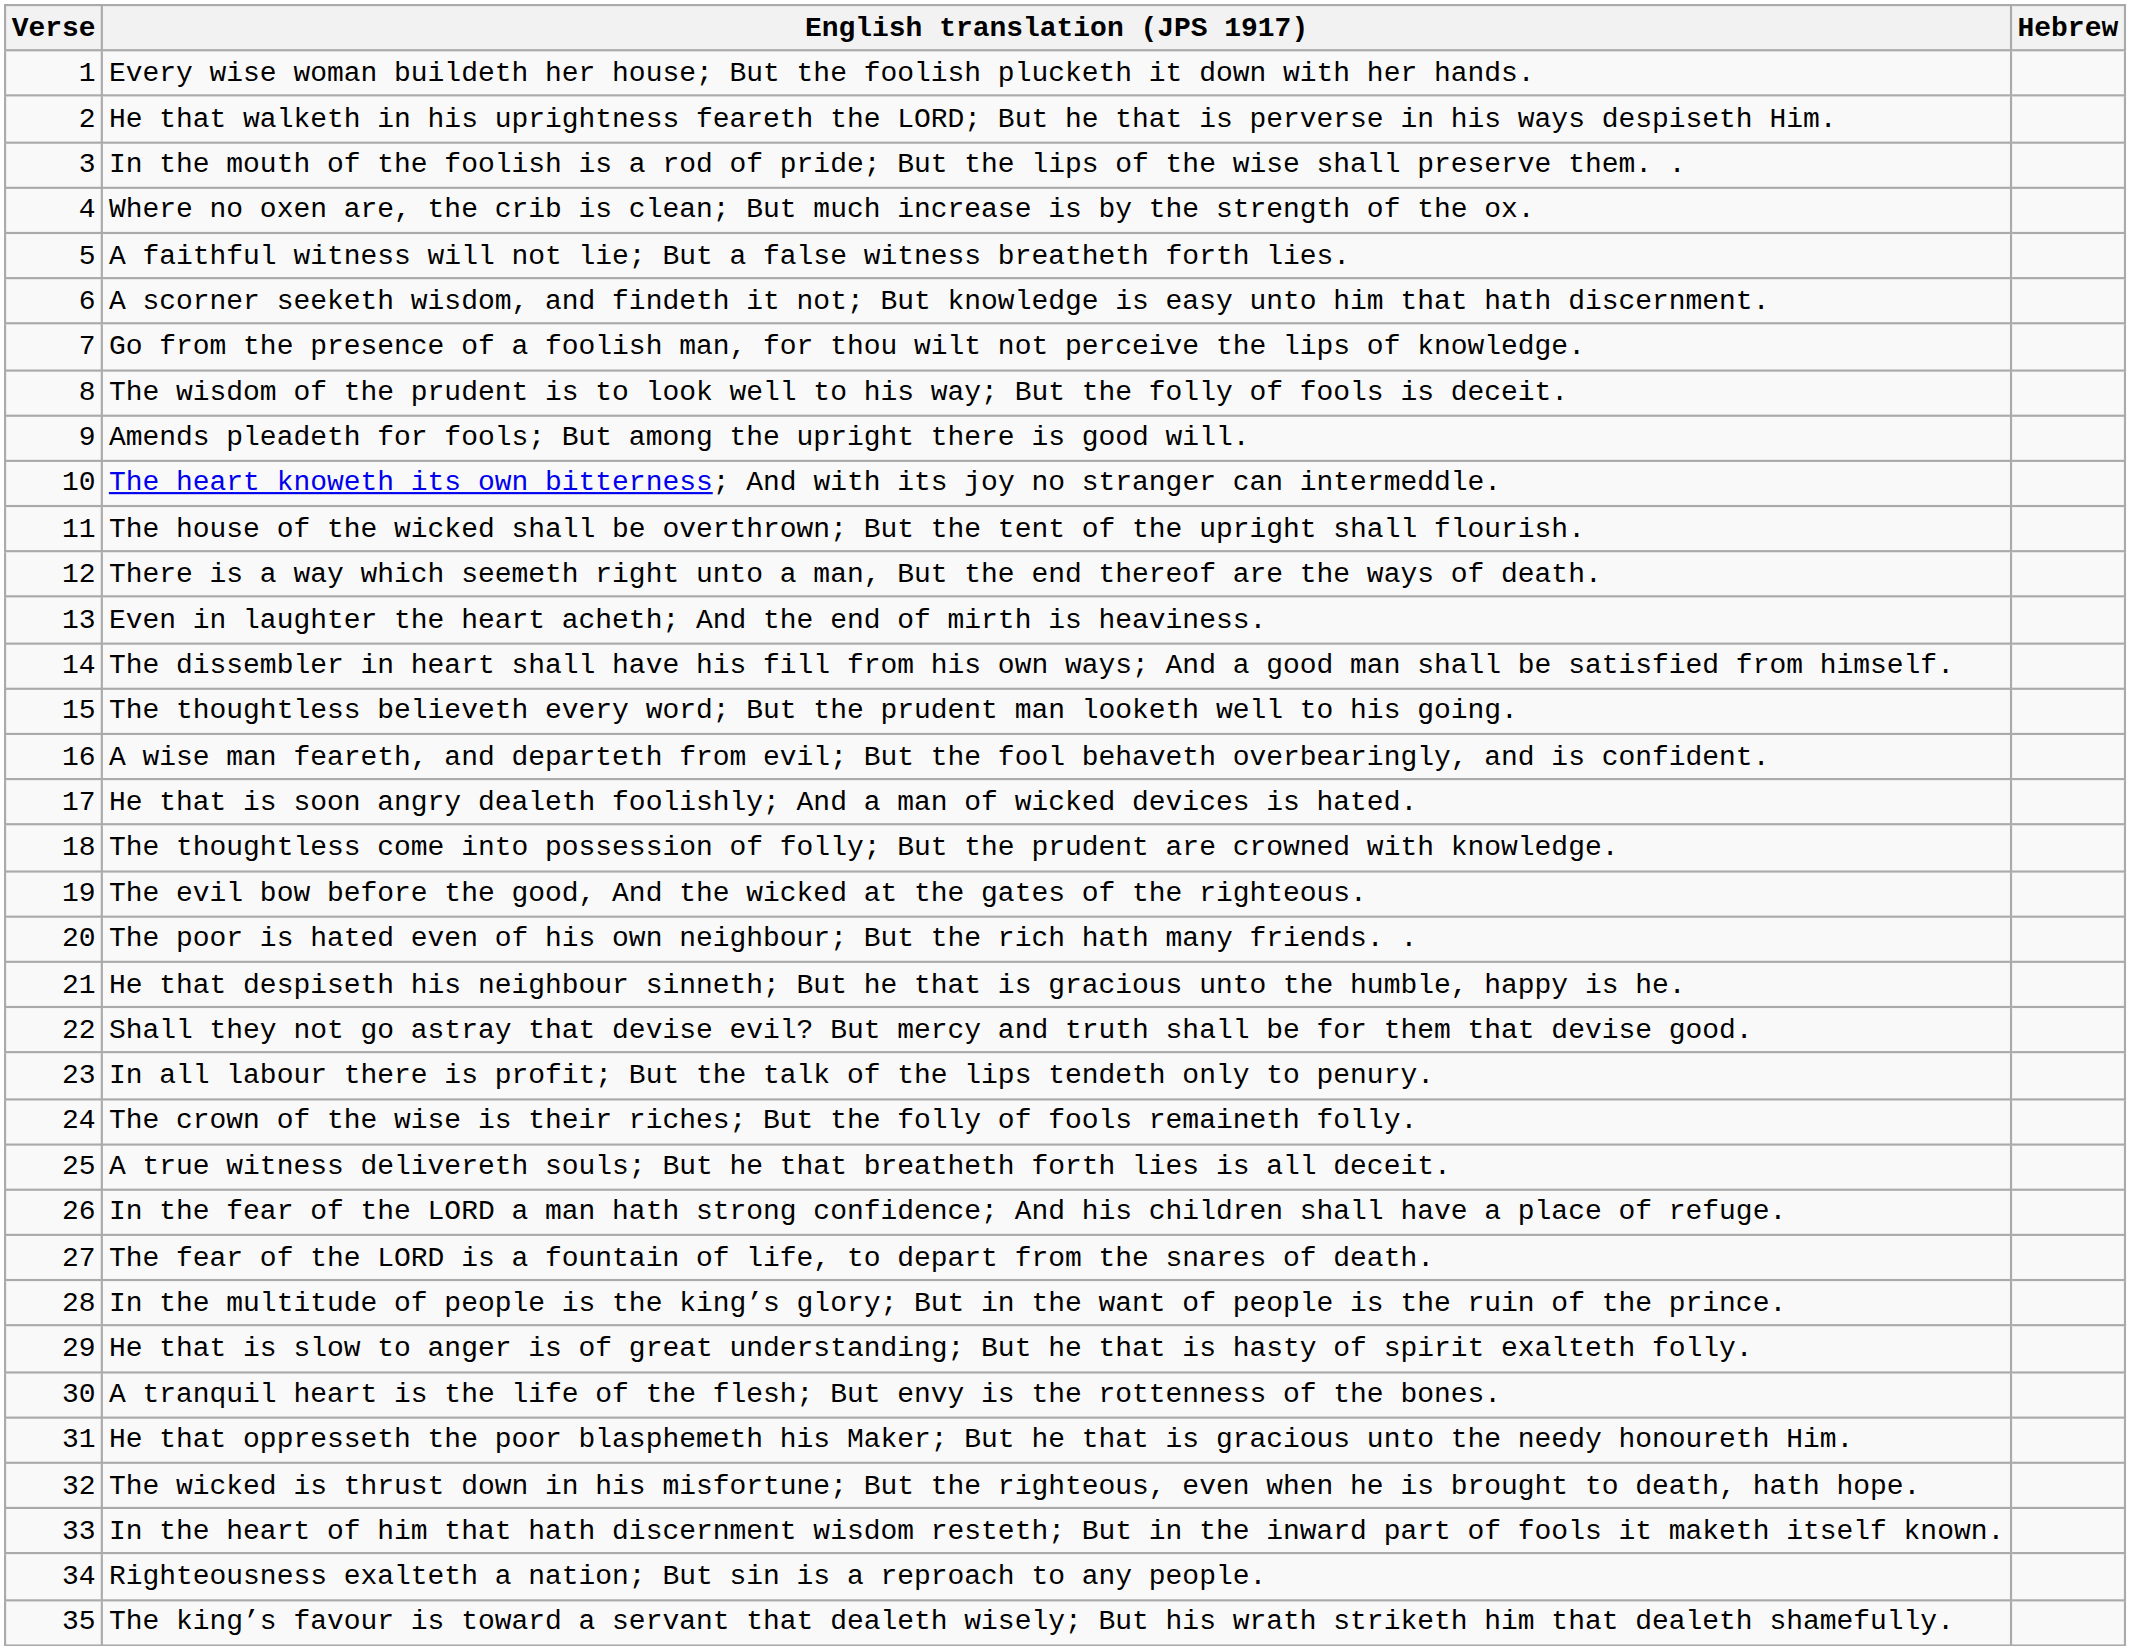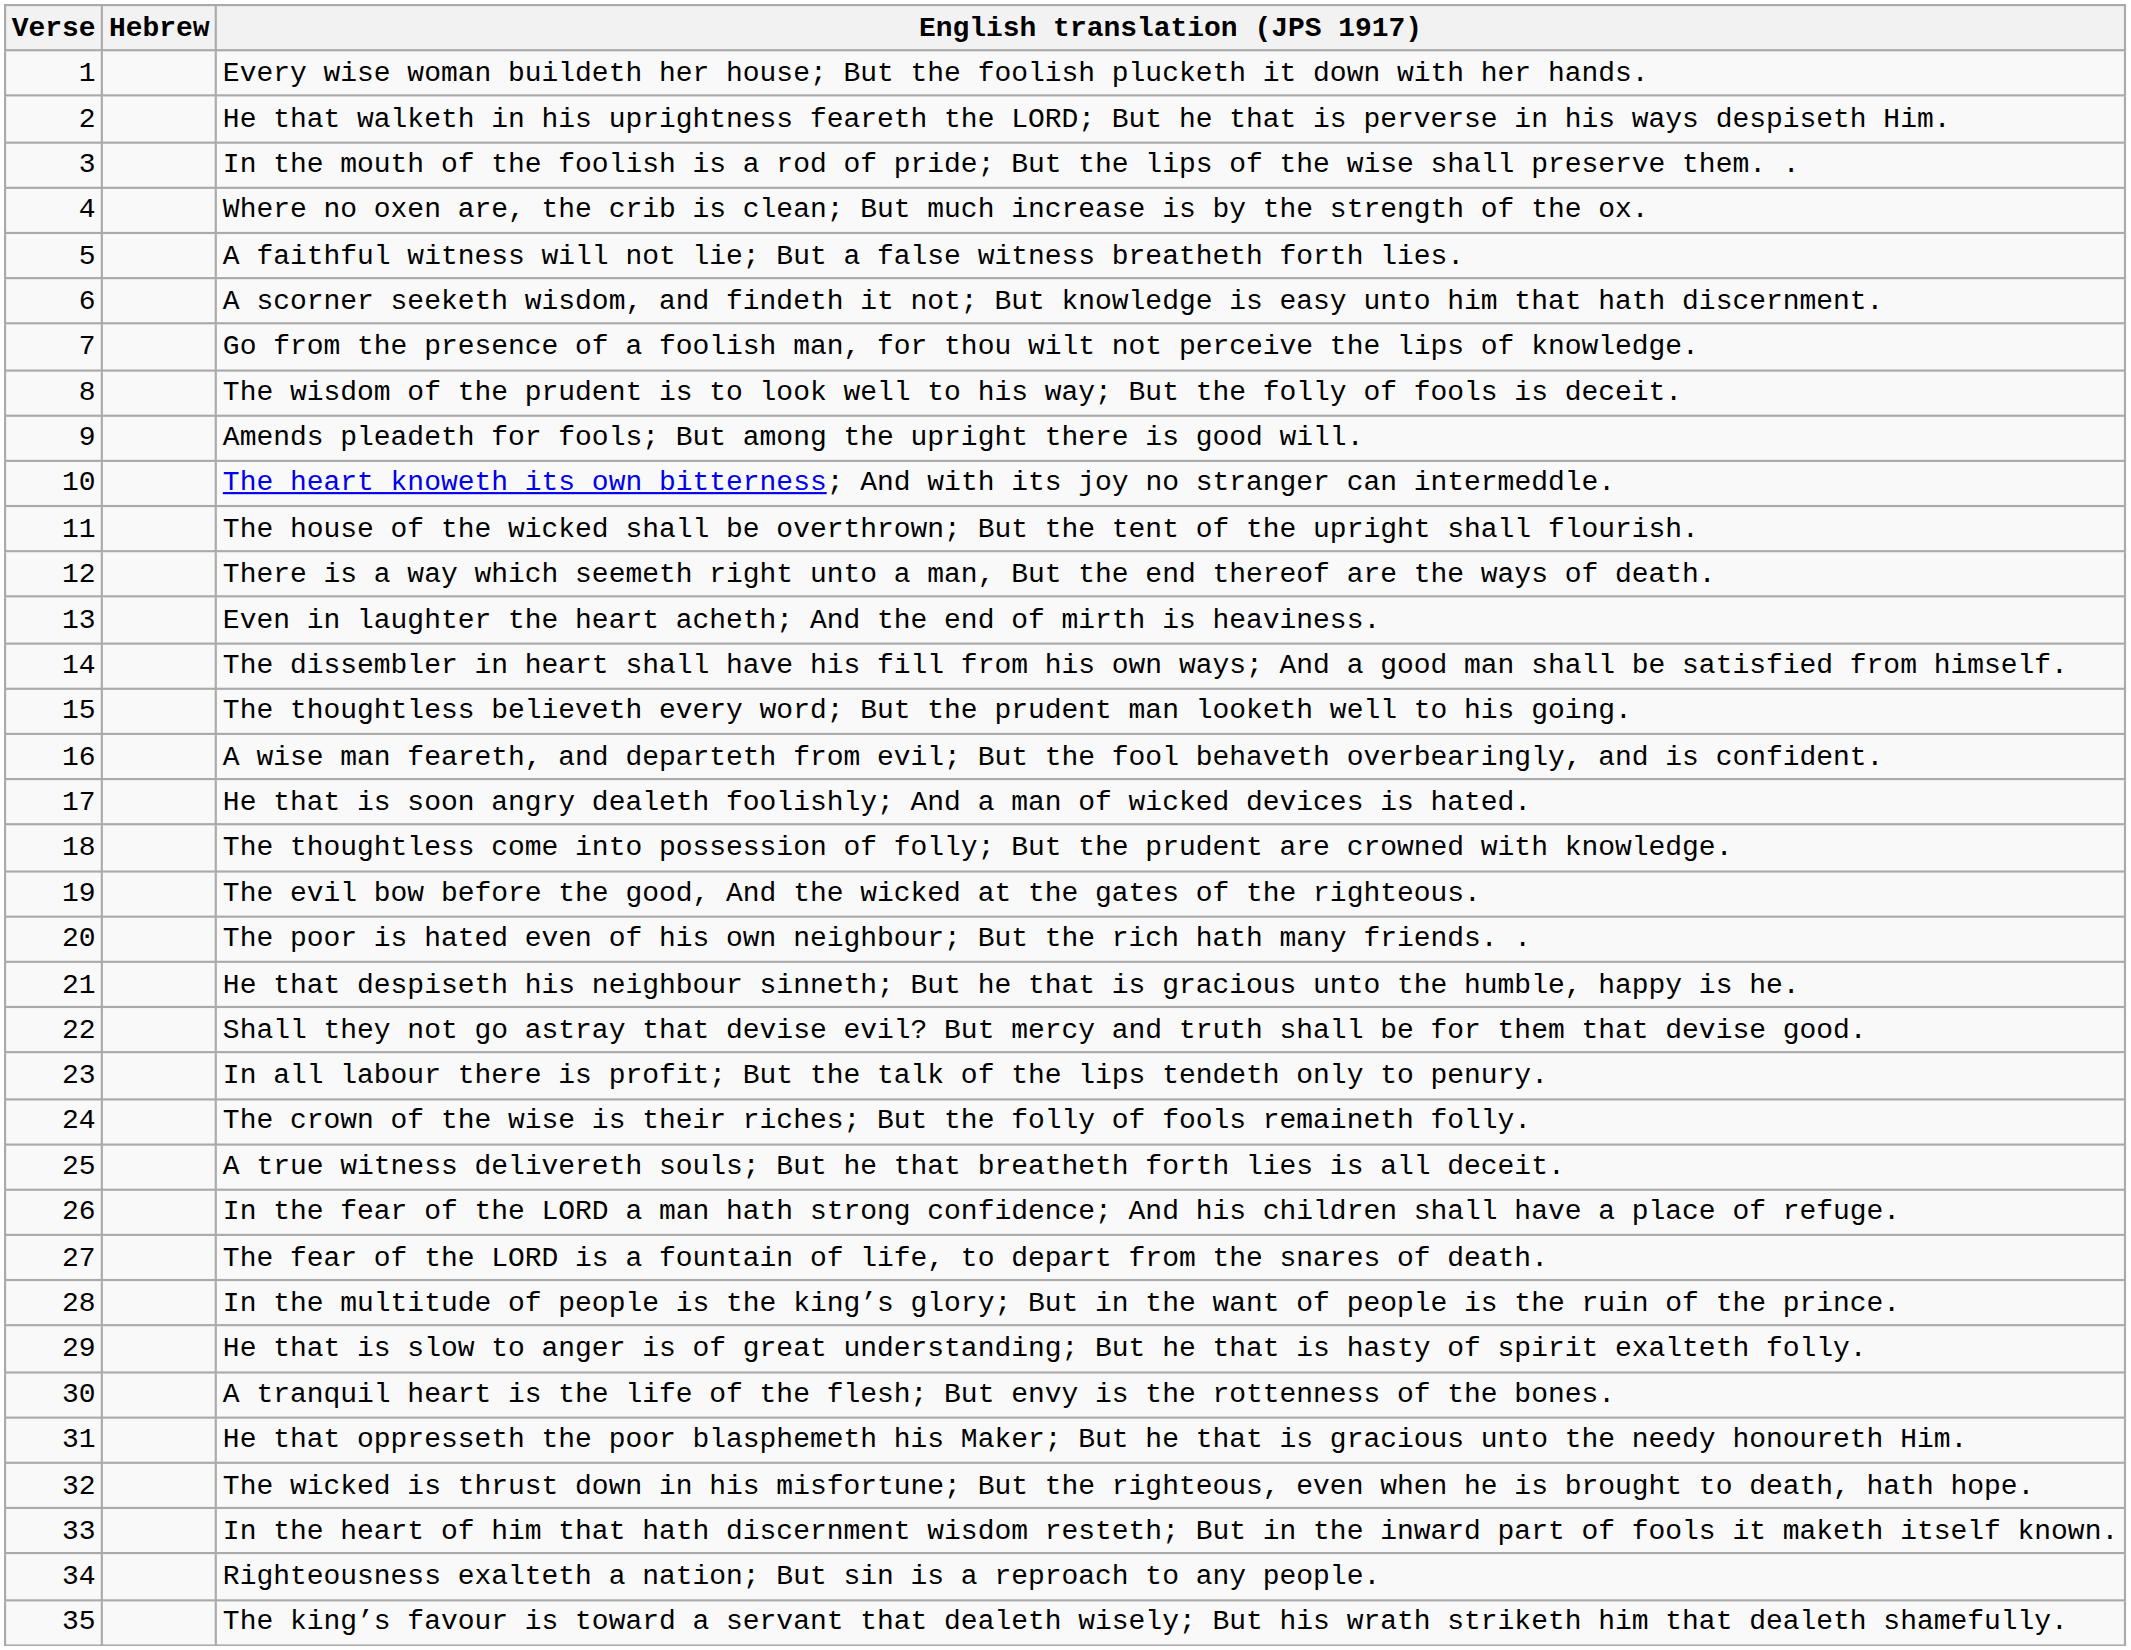columns swapped: Hebrew <-> English translation (JPS 1917)
